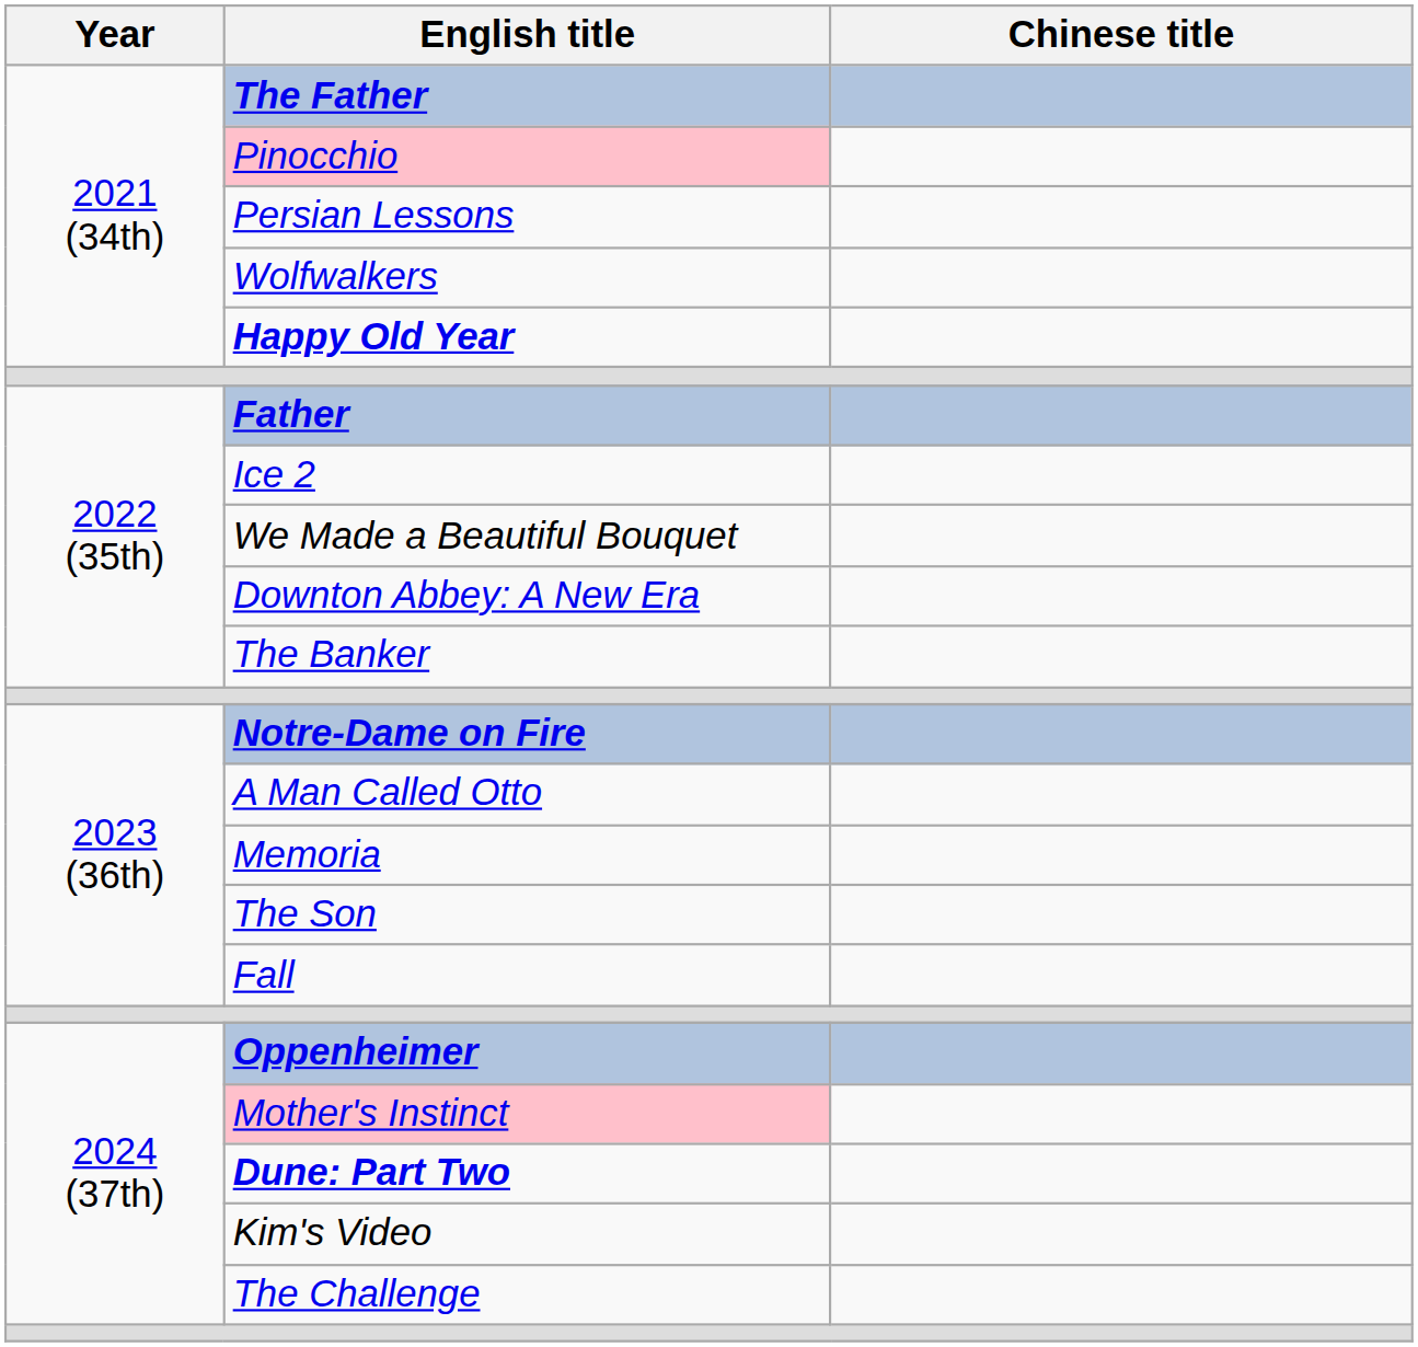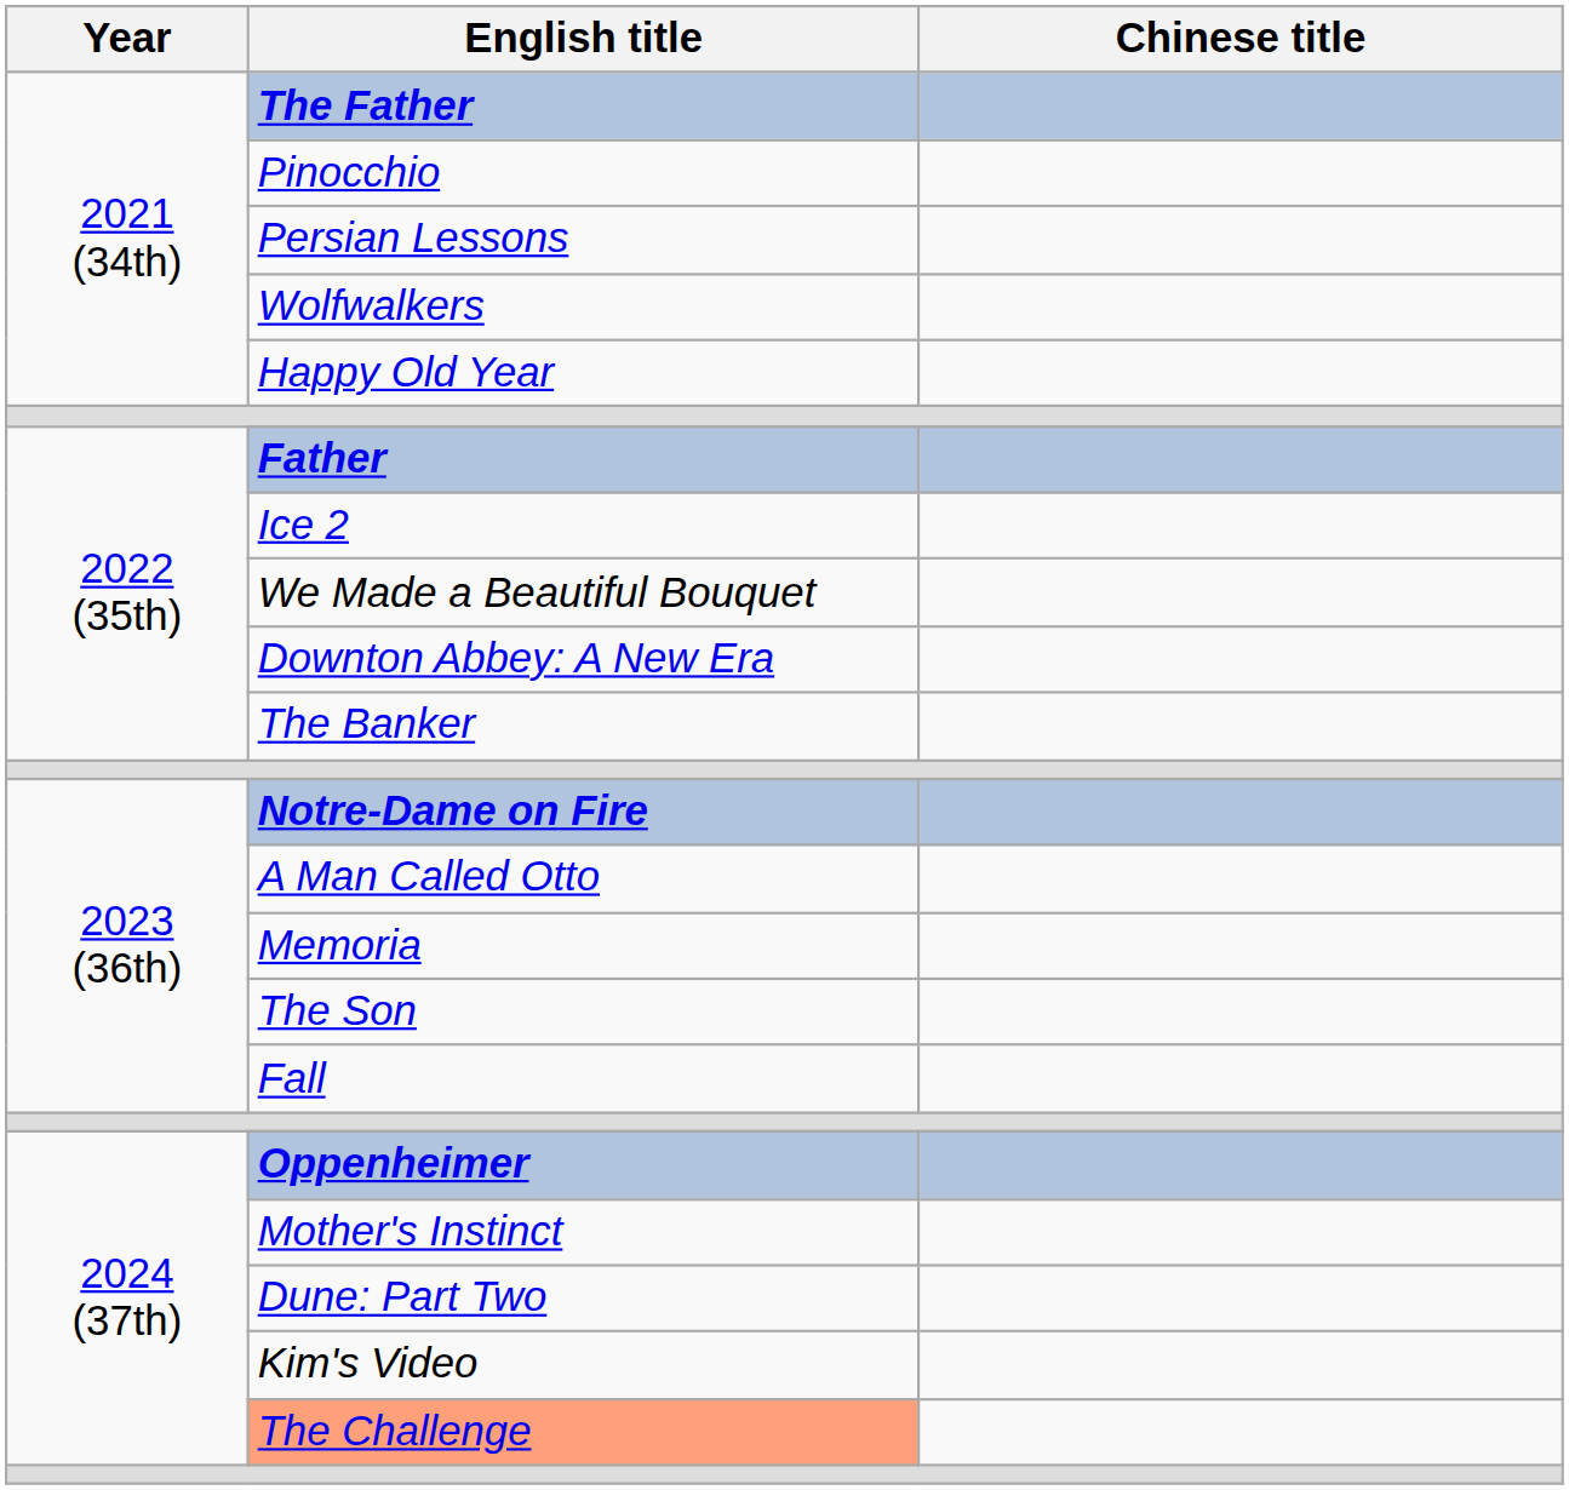Pinocchio | English title: pink background -> no background
Happy Old Year | English title: bold -> normal
Mother's Instinct | English title: pink background -> no background
Dune: Part Two | English title: bold -> normal
The Challenge | English title: no background -> lightsalmon background
